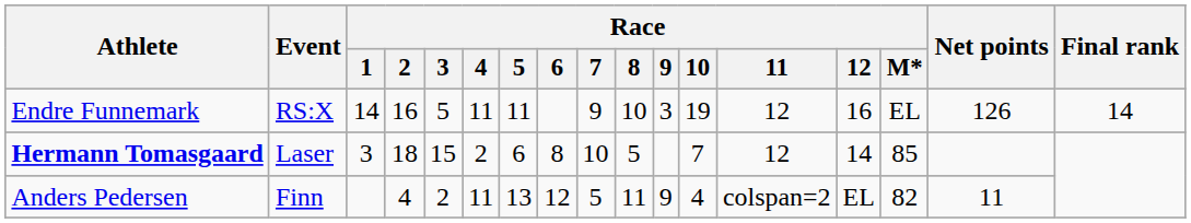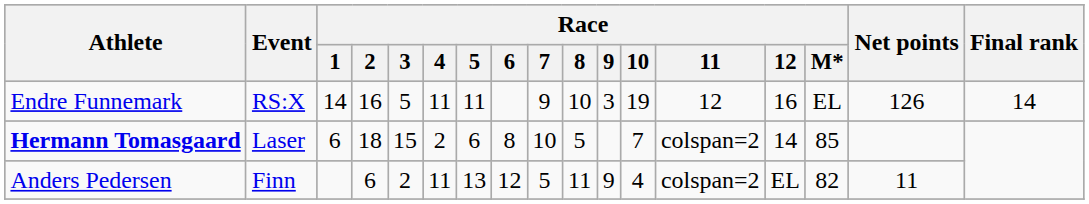Hermann Tomasgaard | Race / 1: 3 -> 6
Hermann Tomasgaard | Race / 11: 12 -> colspan=2
Anders Pedersen | Race / 2: 4 -> 6
